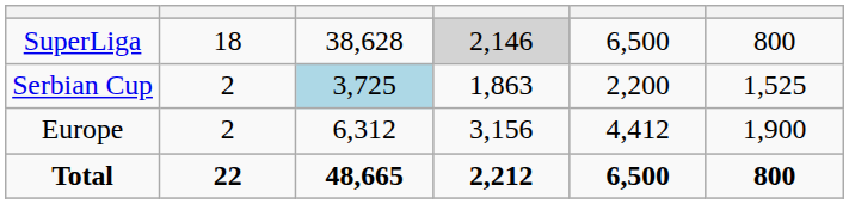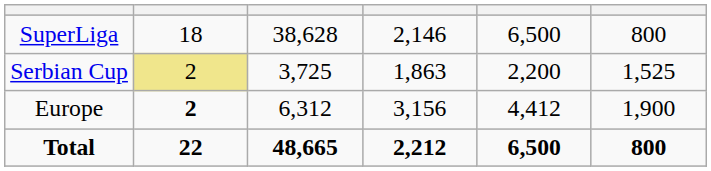SuperLiga | column 4: lightgrey background -> no background
Serbian Cup | column 2: no background -> khaki background
Serbian Cup | column 3: lightblue background -> no background
Europe | column 2: normal -> bold
